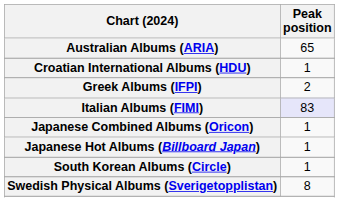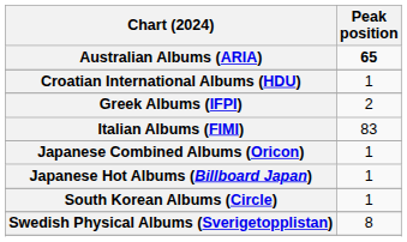Australian Albums (ARIA) | Peak position: normal -> bold
Italian Albums (FIMI) | Peak position: lavender background -> no background
